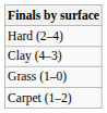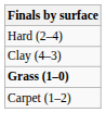row 4 | column 1: normal -> bold
